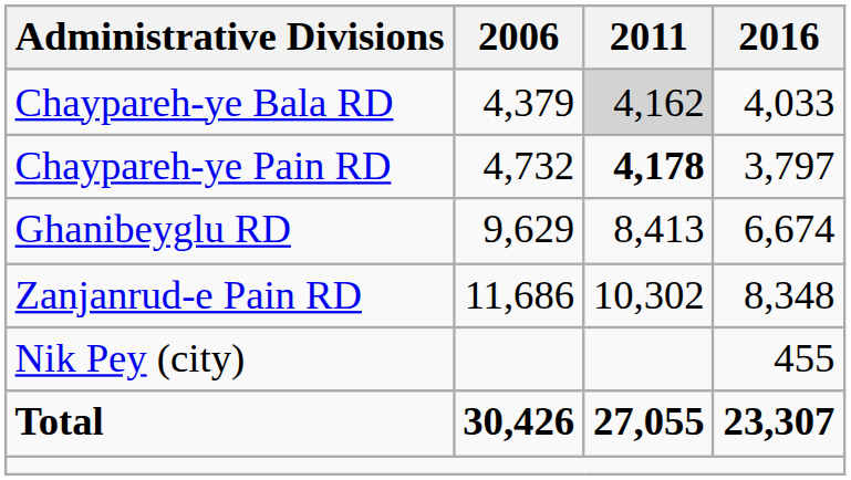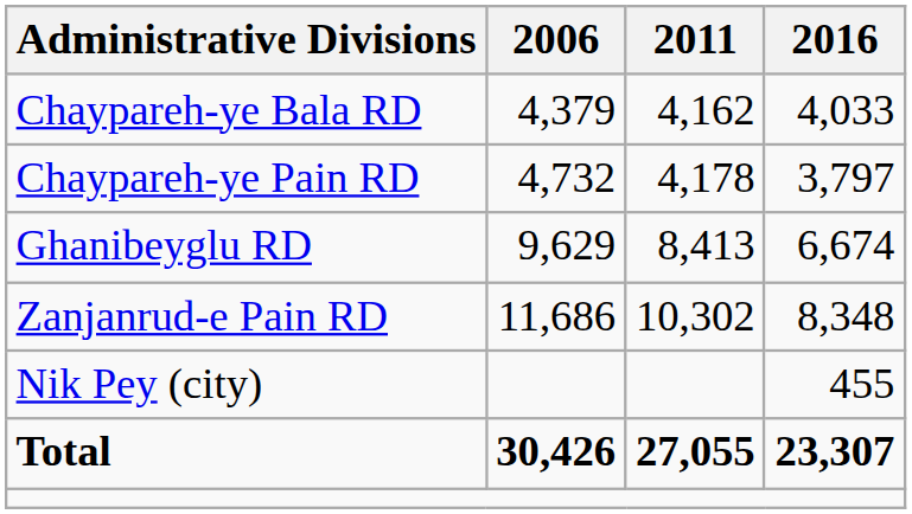Chaypareh-ye Bala RD | 2011: lightgrey background -> no background
Chaypareh-ye Pain RD | 2011: bold -> normal
